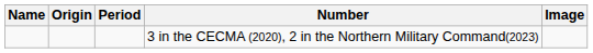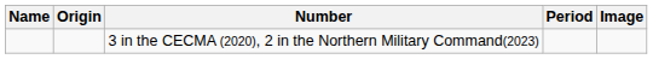columns swapped: Number <-> Period
